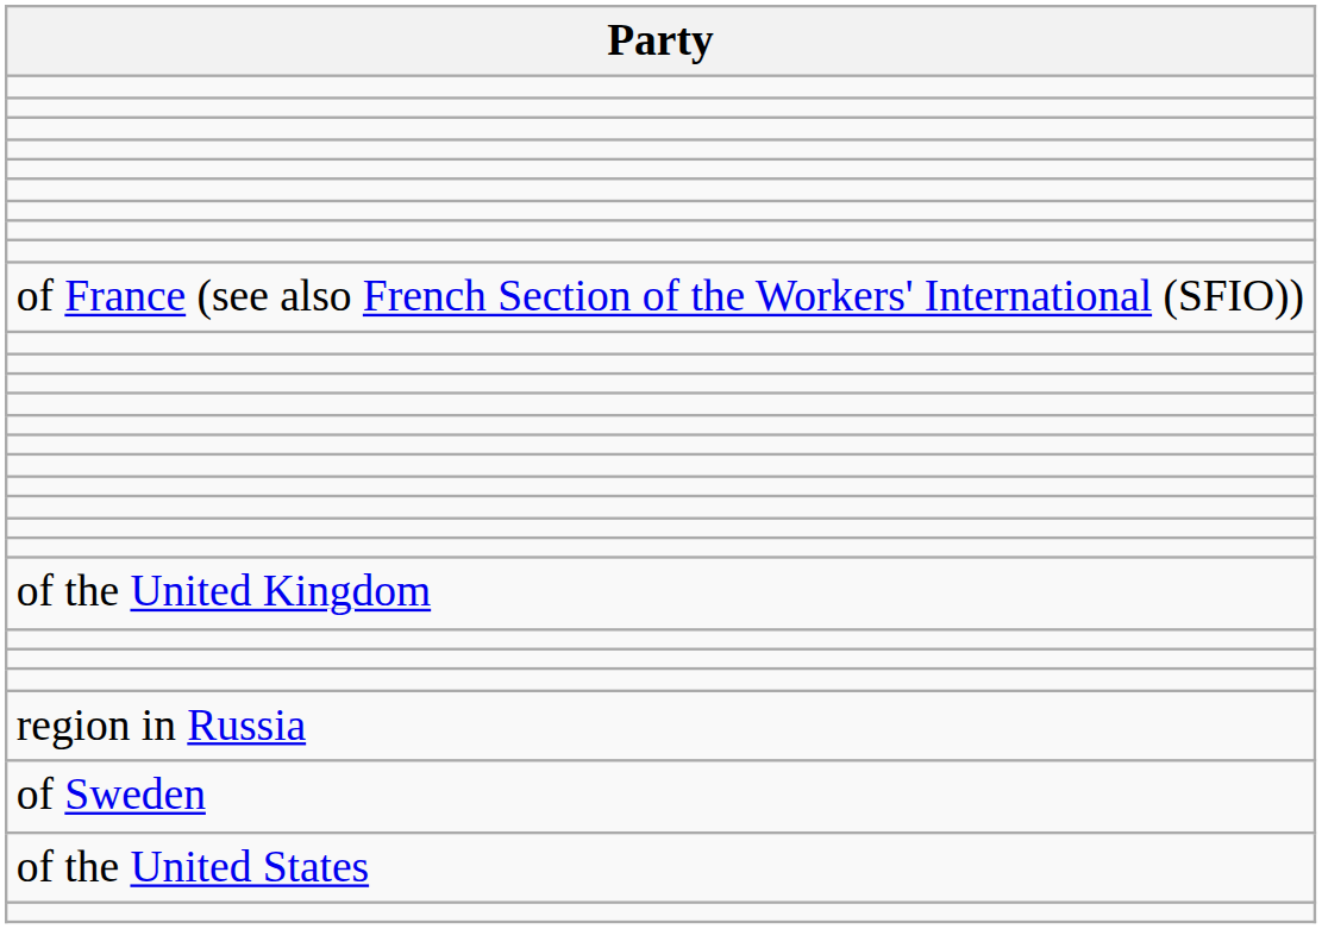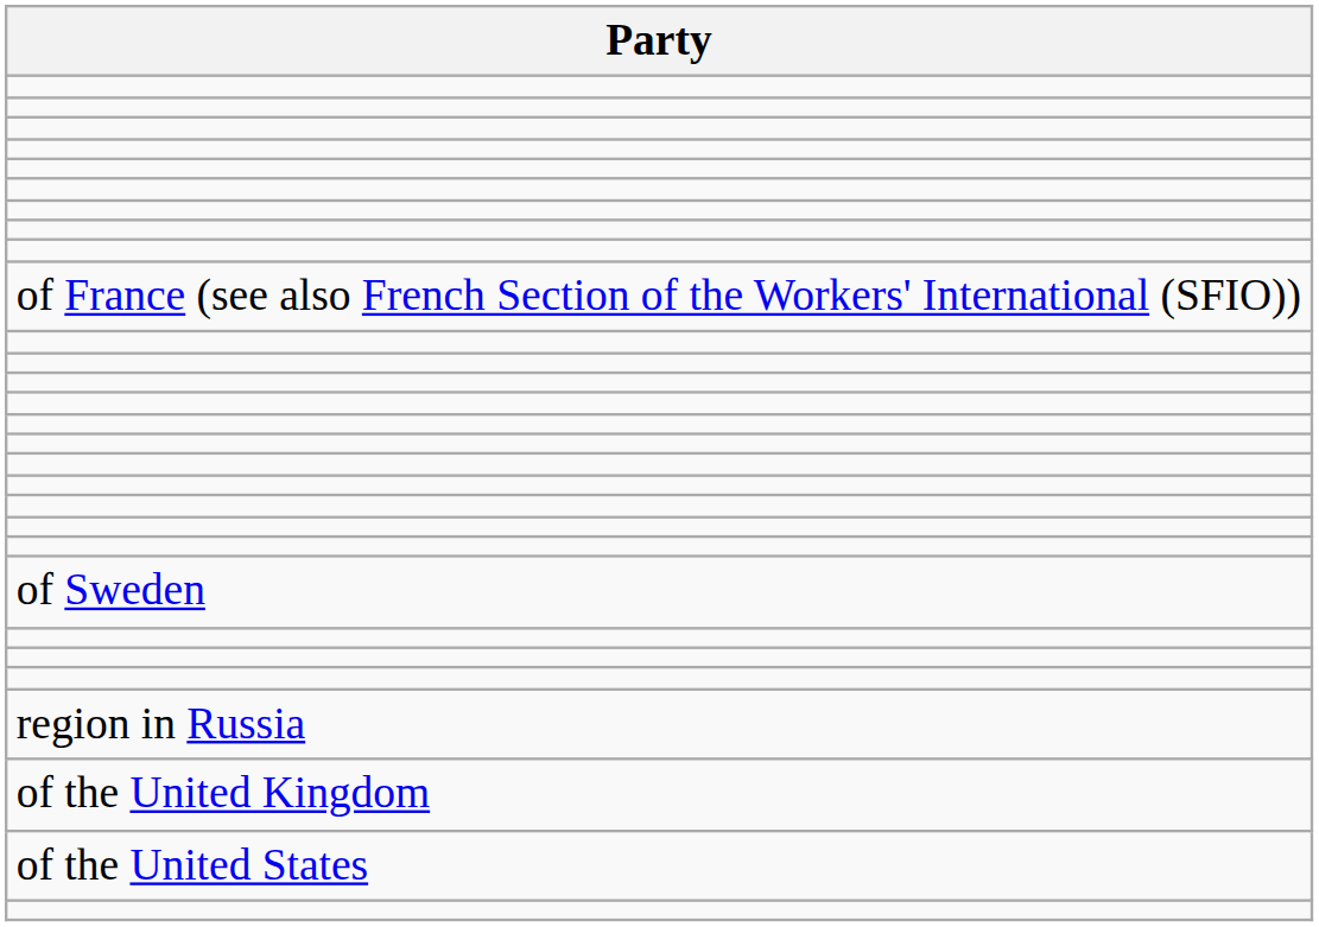row 23 | column 1: of the United Kingdom -> of Sweden
row 28 | column 1: of Sweden -> of the United Kingdom
